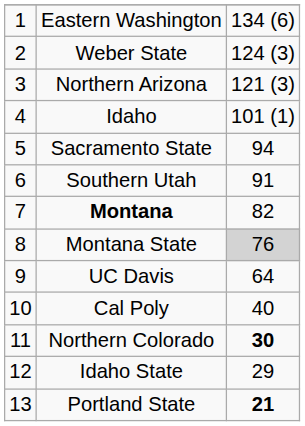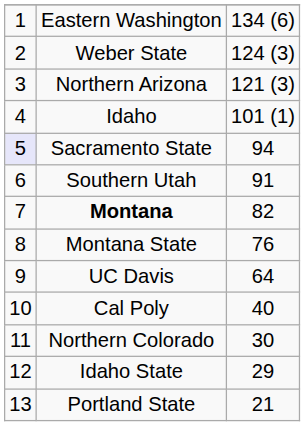Sacramento State | column 1: no background -> lavender background
Montana State | column 3: lightgrey background -> no background
Northern Colorado | column 3: bold -> normal
Portland State | column 3: bold -> normal
